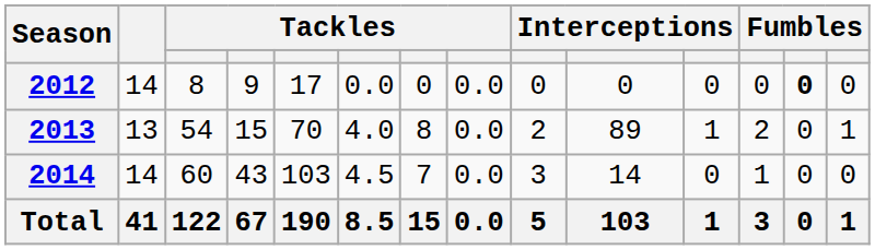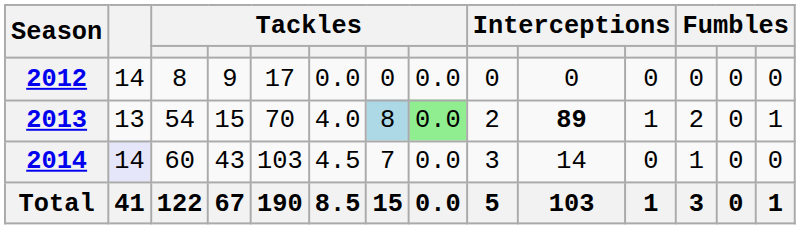2012 | column 13: bold -> normal
2013 | column 7: no background -> lightblue background
2013 | column 8: no background -> lightgreen background
2013 | column 10: normal -> bold
2014 | column 2: no background -> lavender background
